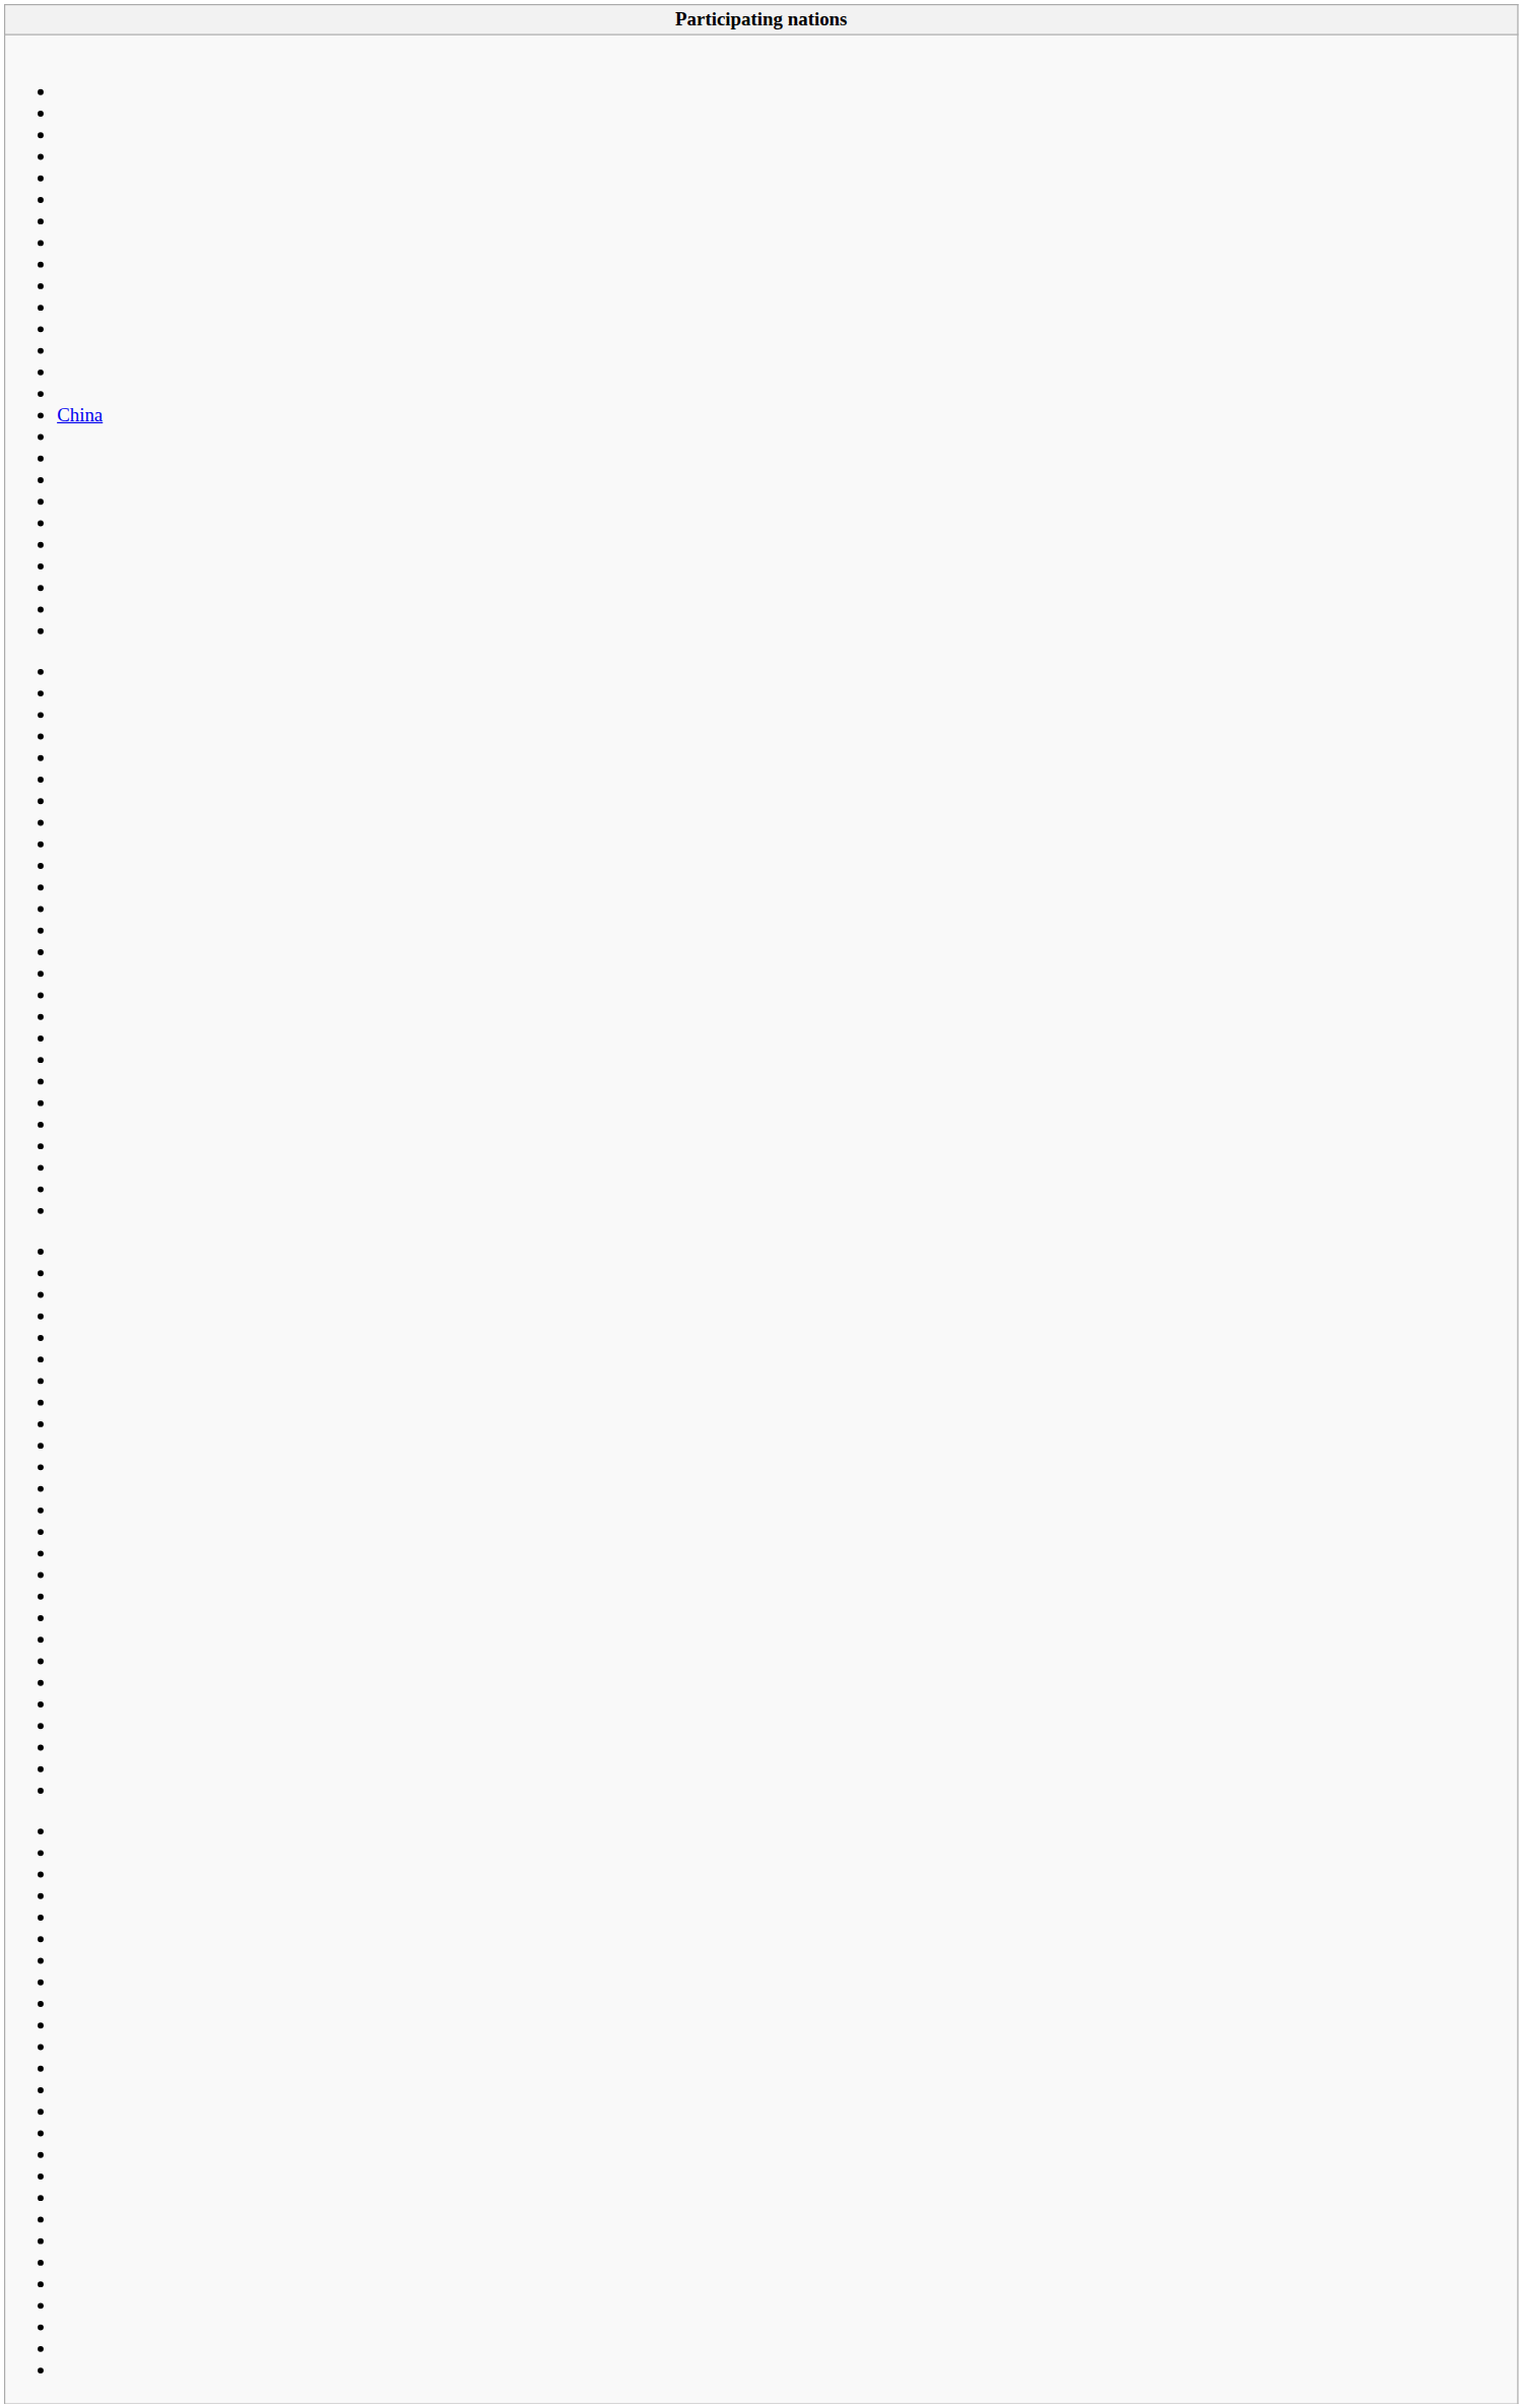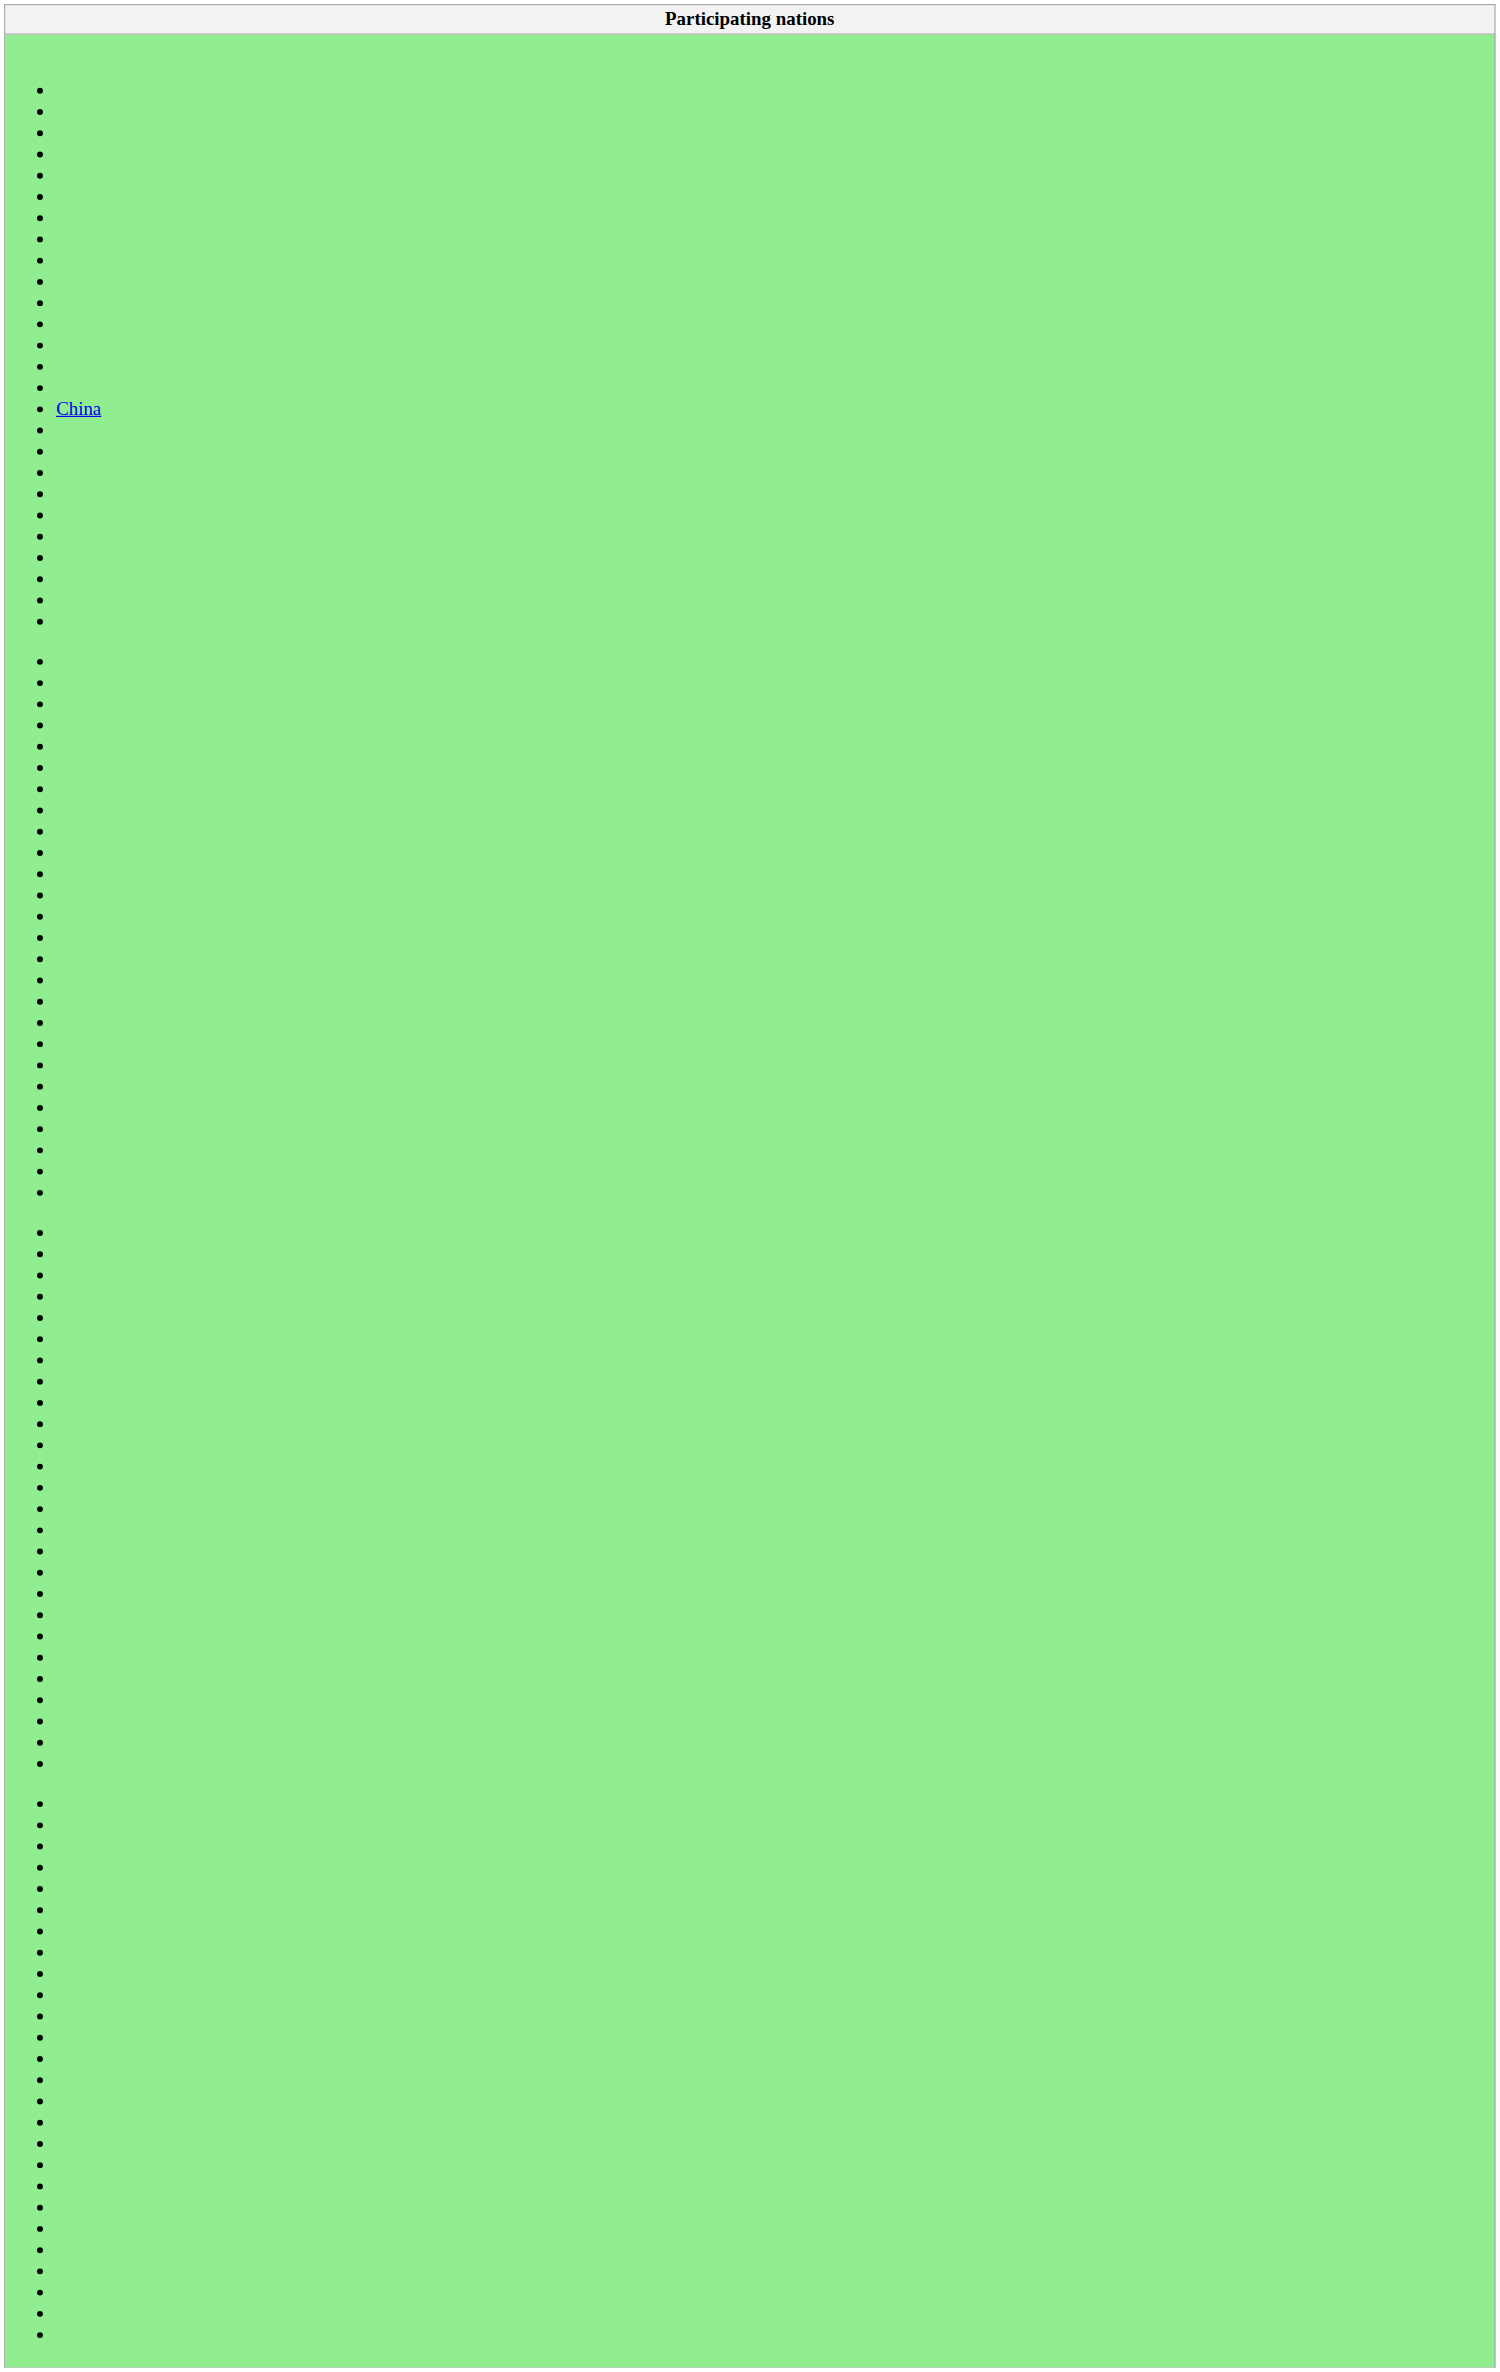row 2 | column 1: no background -> lightgreen background
